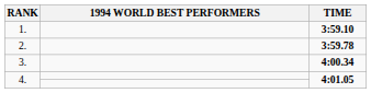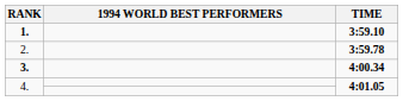1. | RANK: normal -> bold
3. | RANK: normal -> bold
